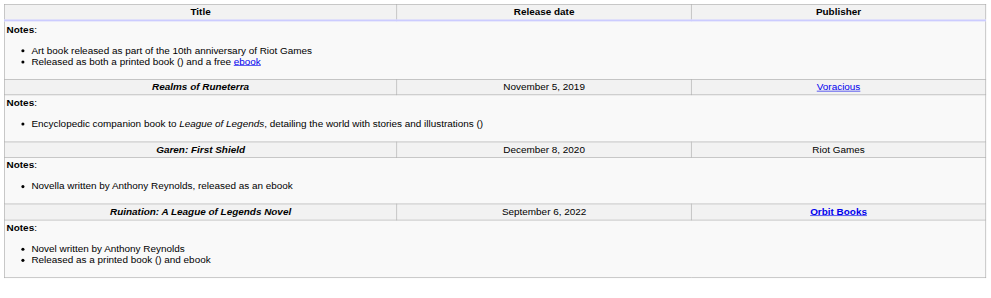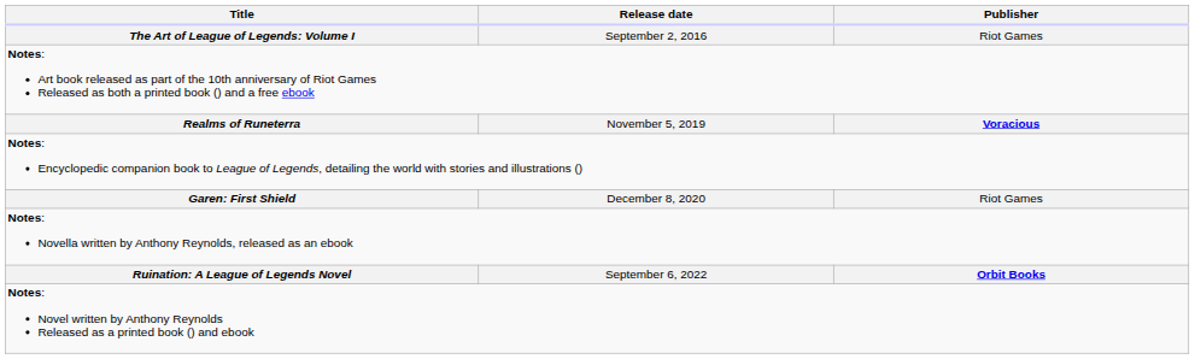+ row: The Art of League of Legends: Volume I | September 2, 2016 | Riot Games
Realms of Runeterra | Publisher: normal -> bold
